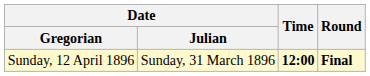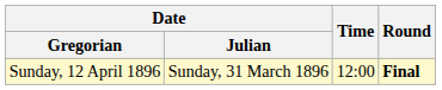Sunday, 12 April 1896 | Time: bold -> normal
